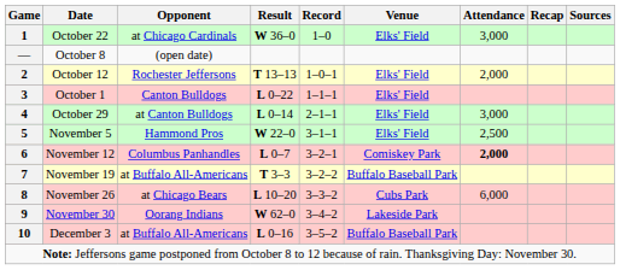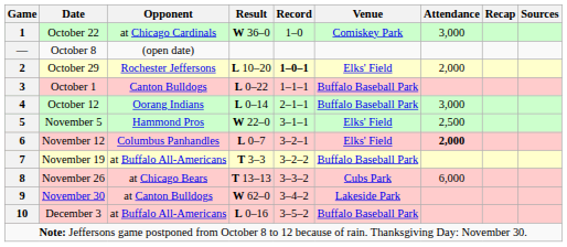1 | Venue: Elks' Field -> Comiskey Park
2 | Date: October 12 -> October 29
2 | Result: T 13–13 -> L 10–20
2 | Record: normal -> bold
3 | Venue: Elks' Field -> Buffalo Baseball Park
4 | Date: October 29 -> October 12
4 | Opponent: at Canton Bulldogs -> Oorang Indians
4 | Venue: Elks' Field -> Buffalo Baseball Park
6 | Venue: Comiskey Park -> Elks' Field
8 | Result: L 10–20 -> T 13–13
9 | Opponent: Oorang Indians -> at Canton Bulldogs
